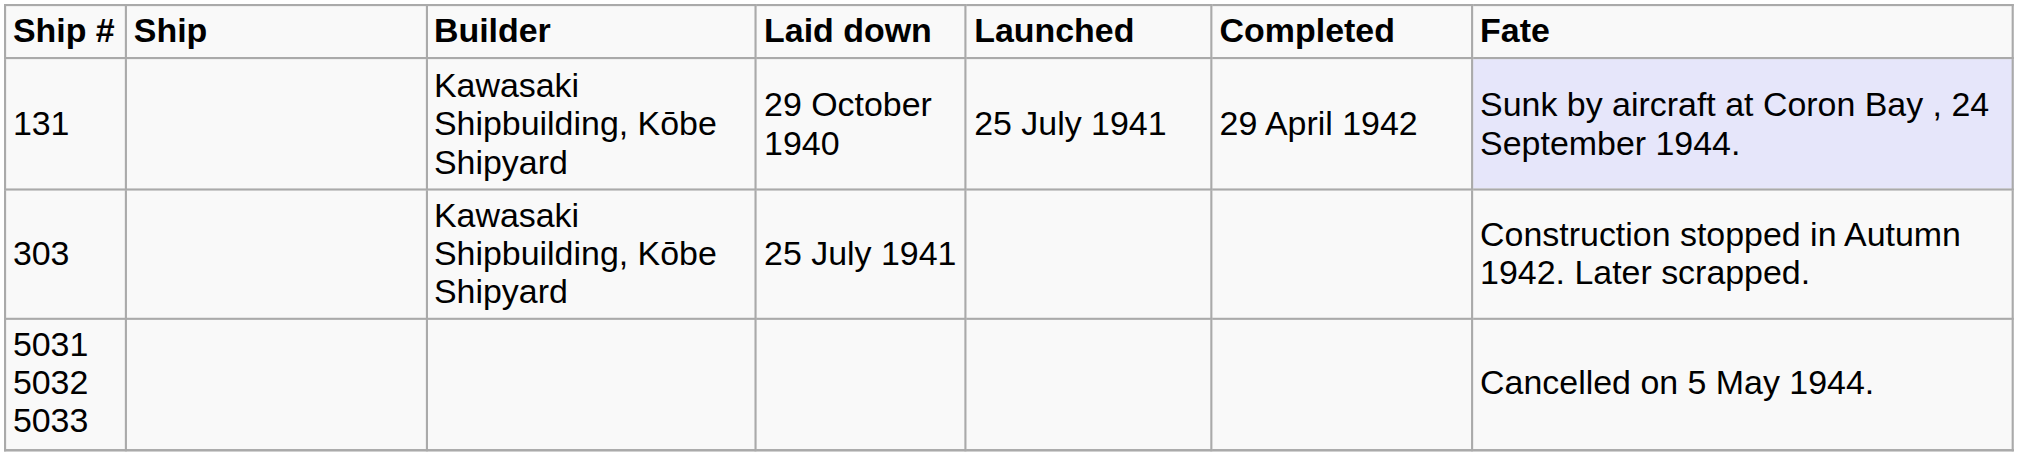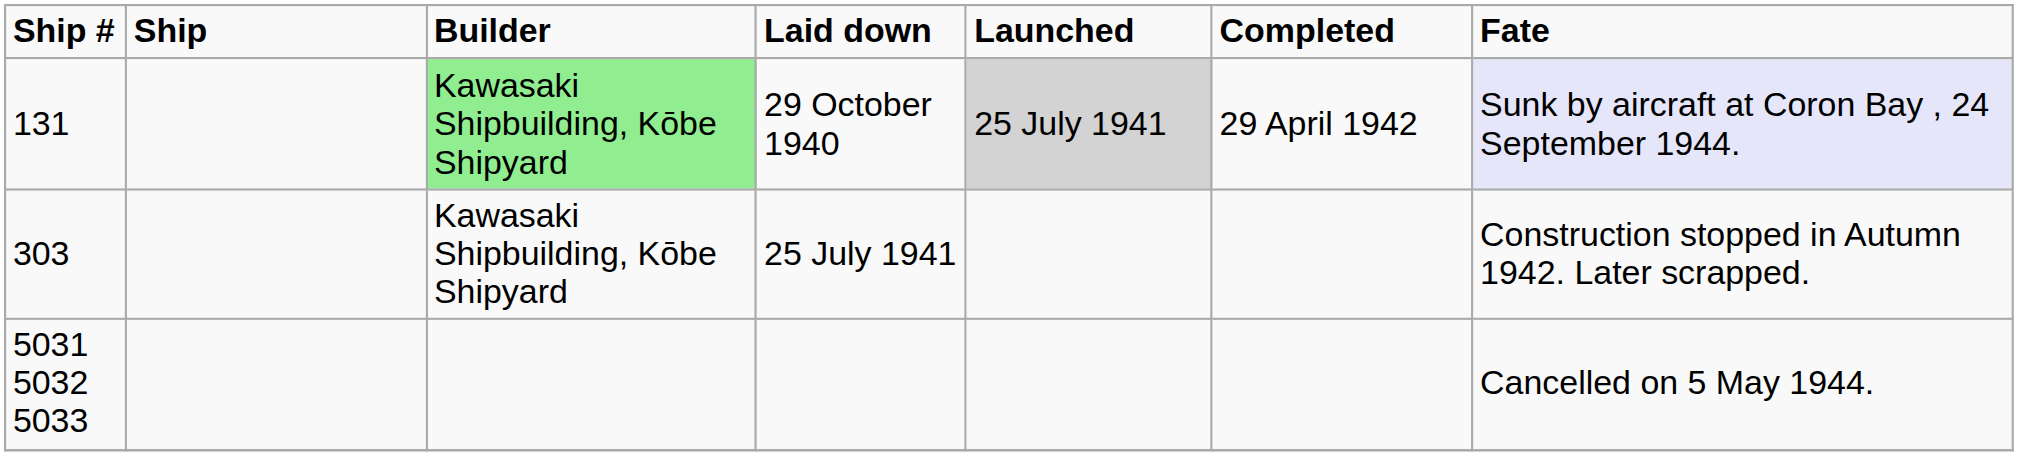29 October 1940 | Builder: no background -> lightgreen background
29 October 1940 | Launched: no background -> lightgrey background
